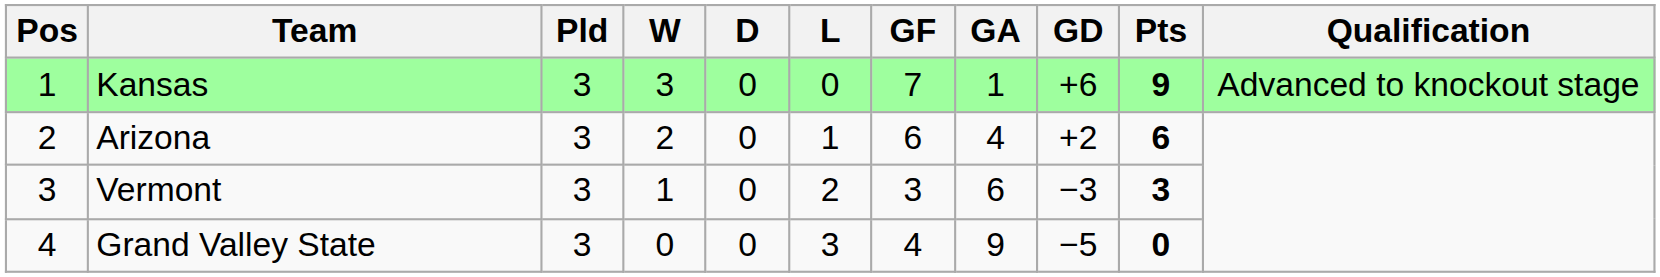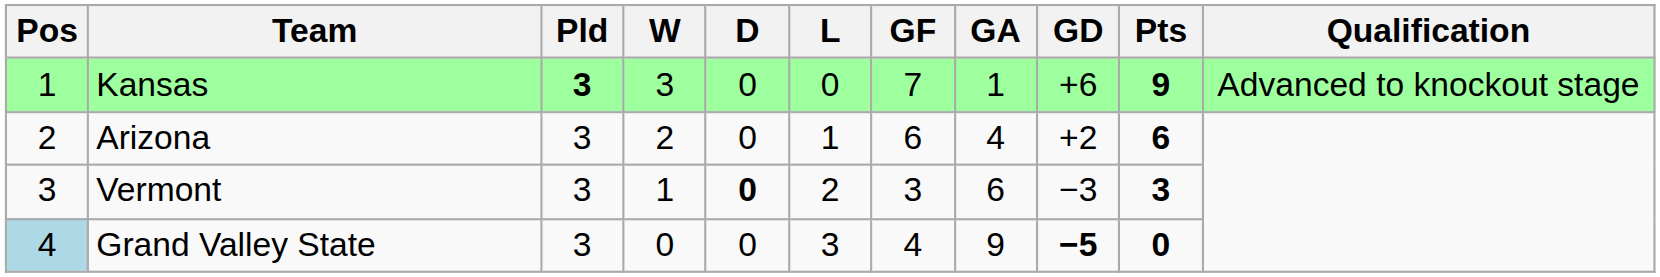Kansas | Pld: normal -> bold
Vermont | D: normal -> bold
Grand Valley State | Pos: no background -> lightblue background
Grand Valley State | GD: normal -> bold
